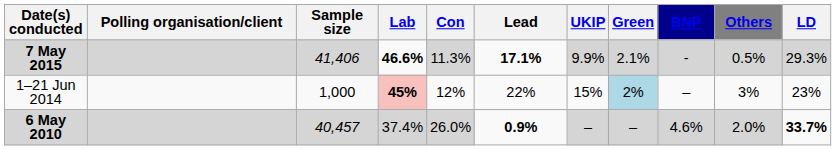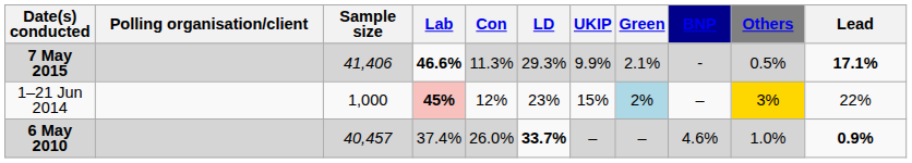columns swapped: LD <-> Lead
1–21 Jun 2014 | Others: no background -> gold background
6 May 2010 | Others: 2.0% -> 1.0%
